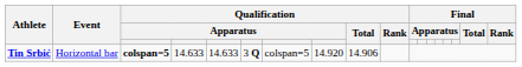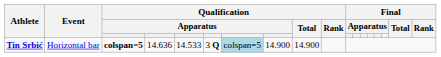Tin Srbić | column 4: 14.633 -> 14.636
Tin Srbić | column 5: 14.633 -> 14.533
Tin Srbić | column 7: no background -> lightblue background
Tin Srbić | column 8: 14.920 -> 14.900
Tin Srbić | Qualification / Total: 14.906 -> 14.900
